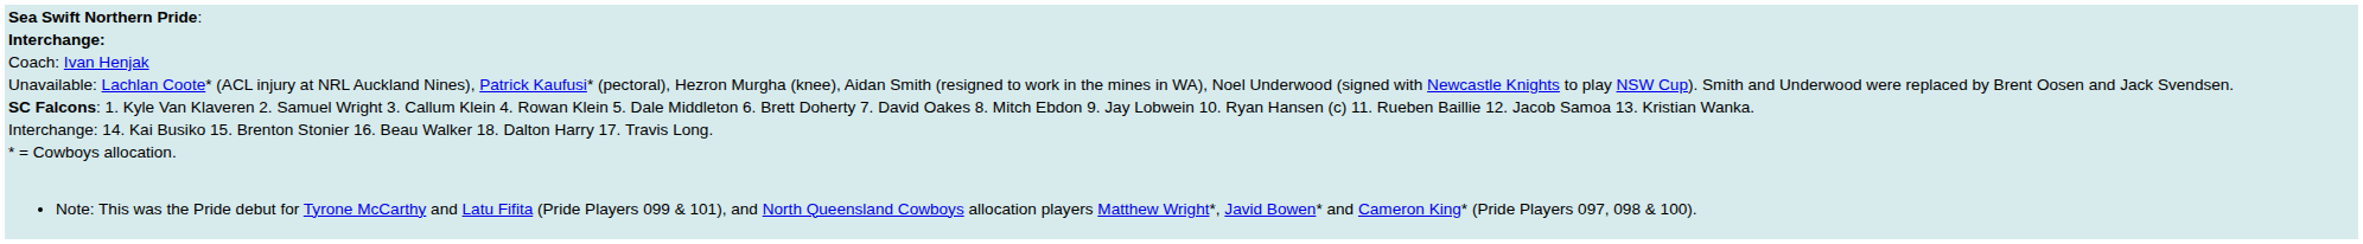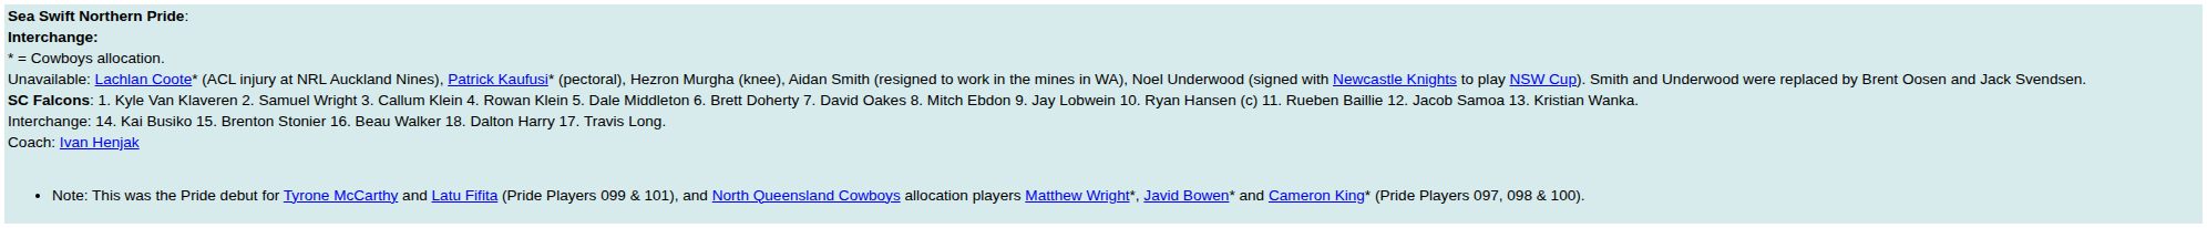row 3 | column 1: Coach: Ivan Henjak -> * = Cowboys allocation.
row 7 | column 1: * = Cowboys allocation. -> Coach: Ivan Henjak
